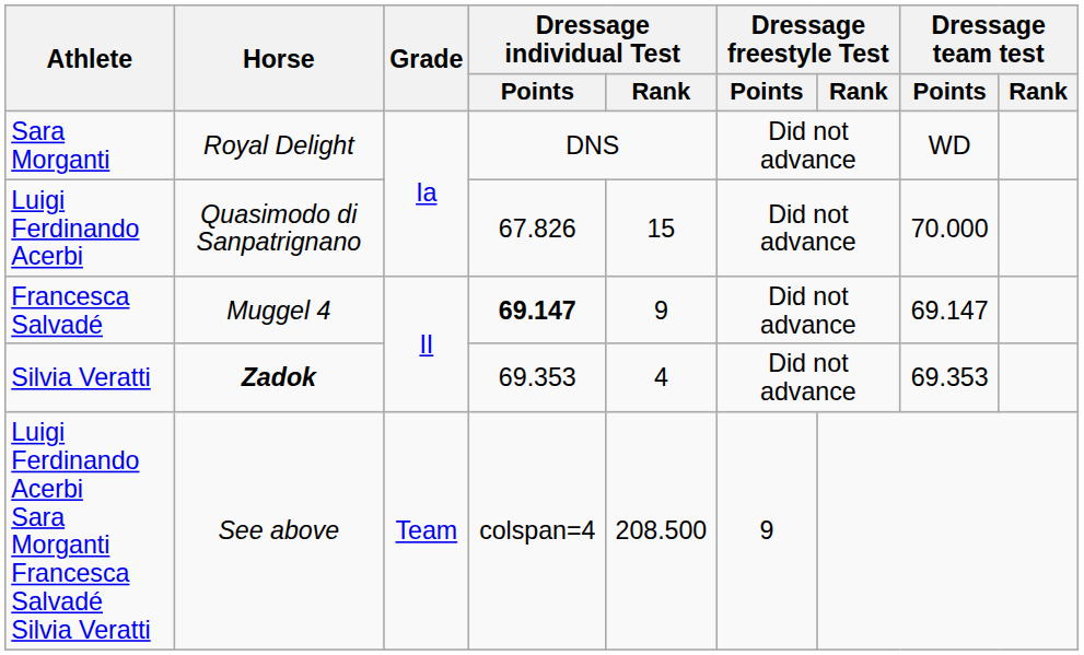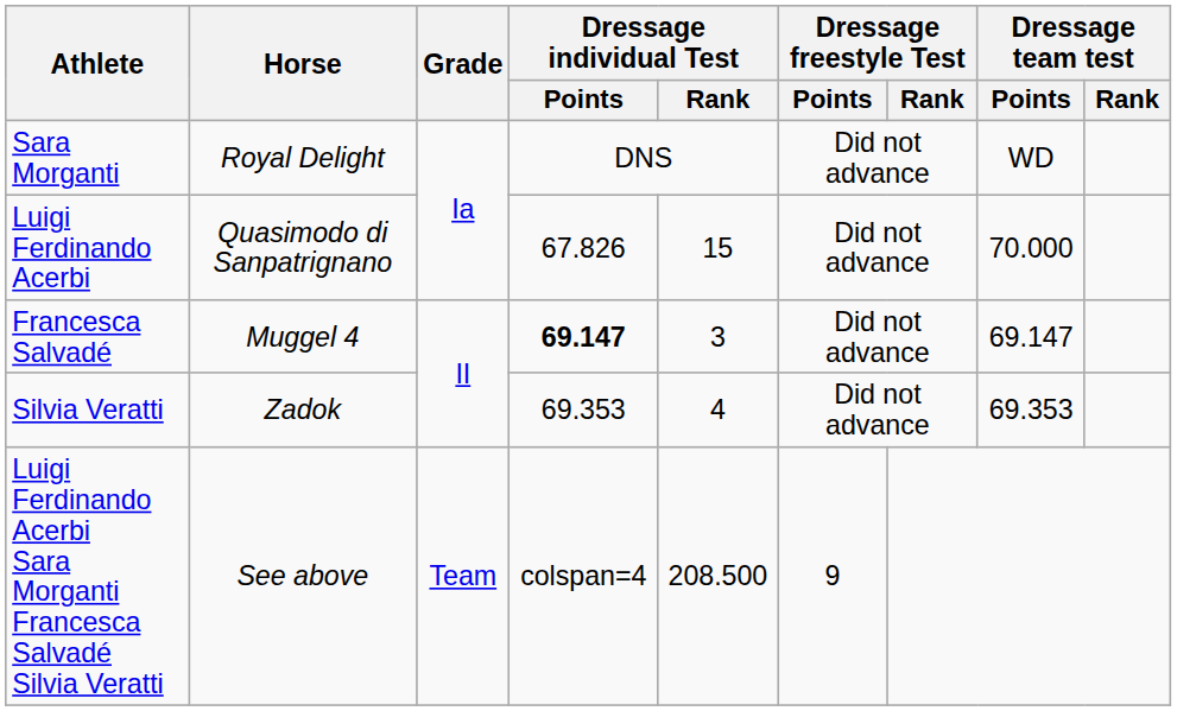Francesca Salvadé | Dressage individual Test / Rank: 9 -> 3
Silvia Veratti | Horse: bold -> normal
